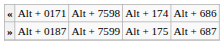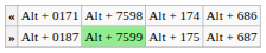» | column 3: no background -> lightgreen background
